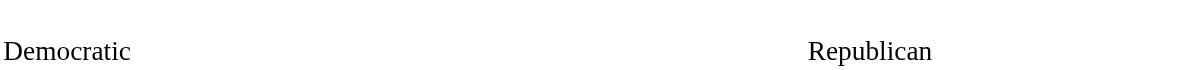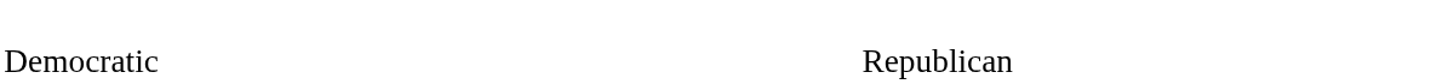columns swapped: 8 <-> 103
